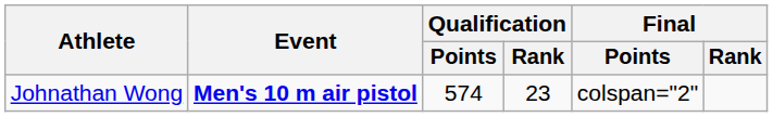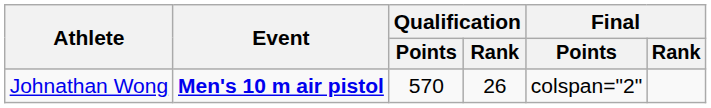Johnathan Wong | Qualification / Points: 574 -> 570
Johnathan Wong | Qualification / Rank: 23 -> 26
